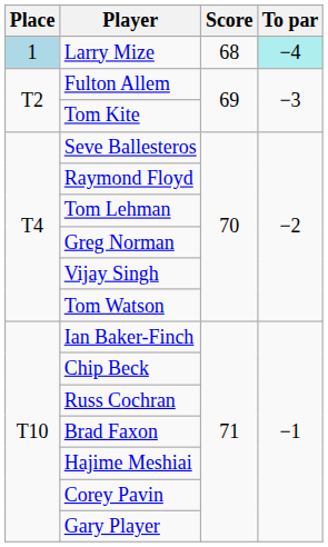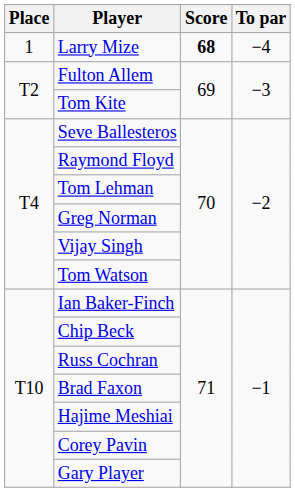Larry Mize | Place: lightblue background -> no background
Larry Mize | Score: normal -> bold
Larry Mize | To par: paleturquoise background -> no background
